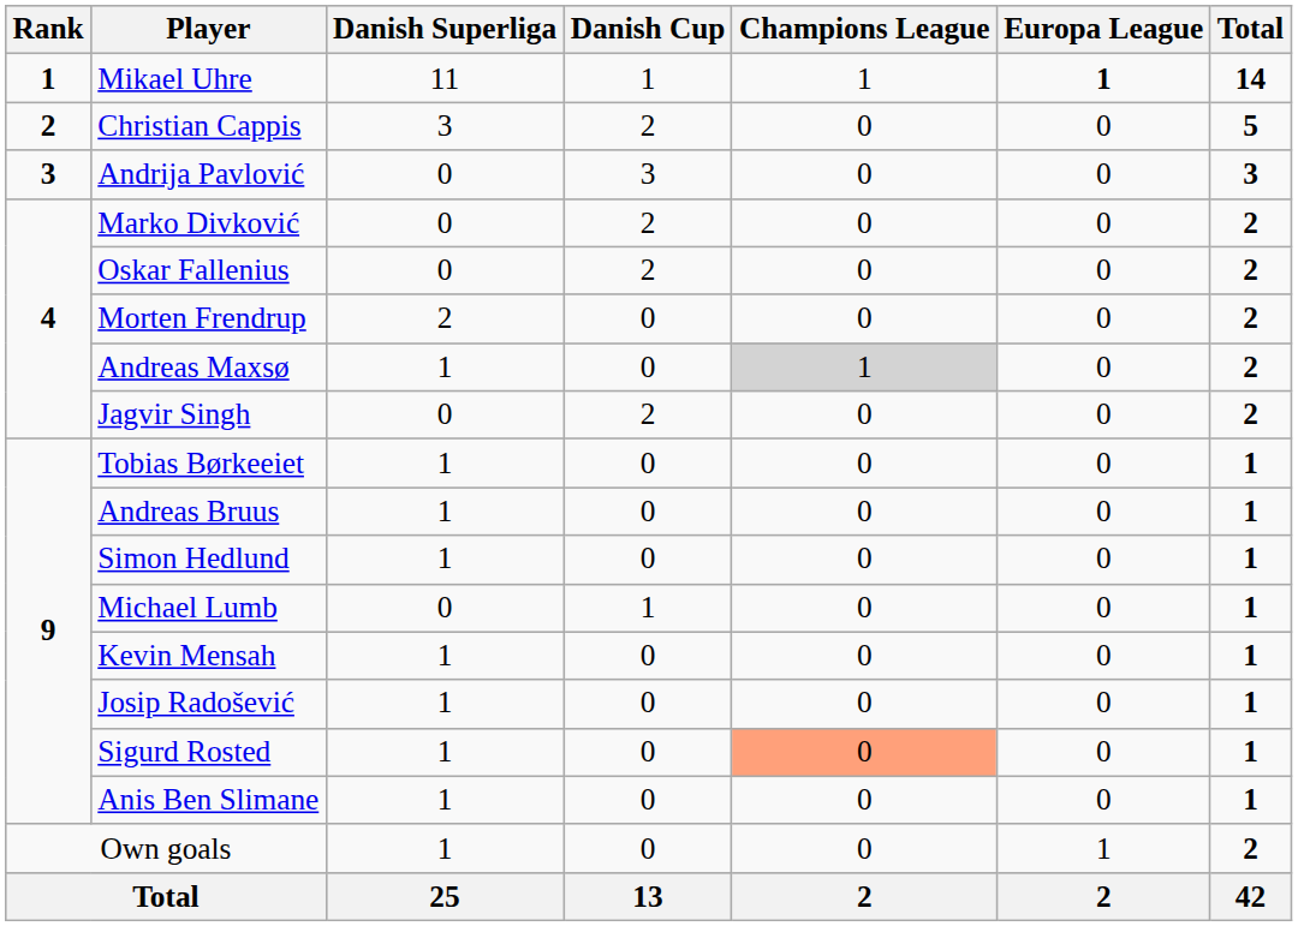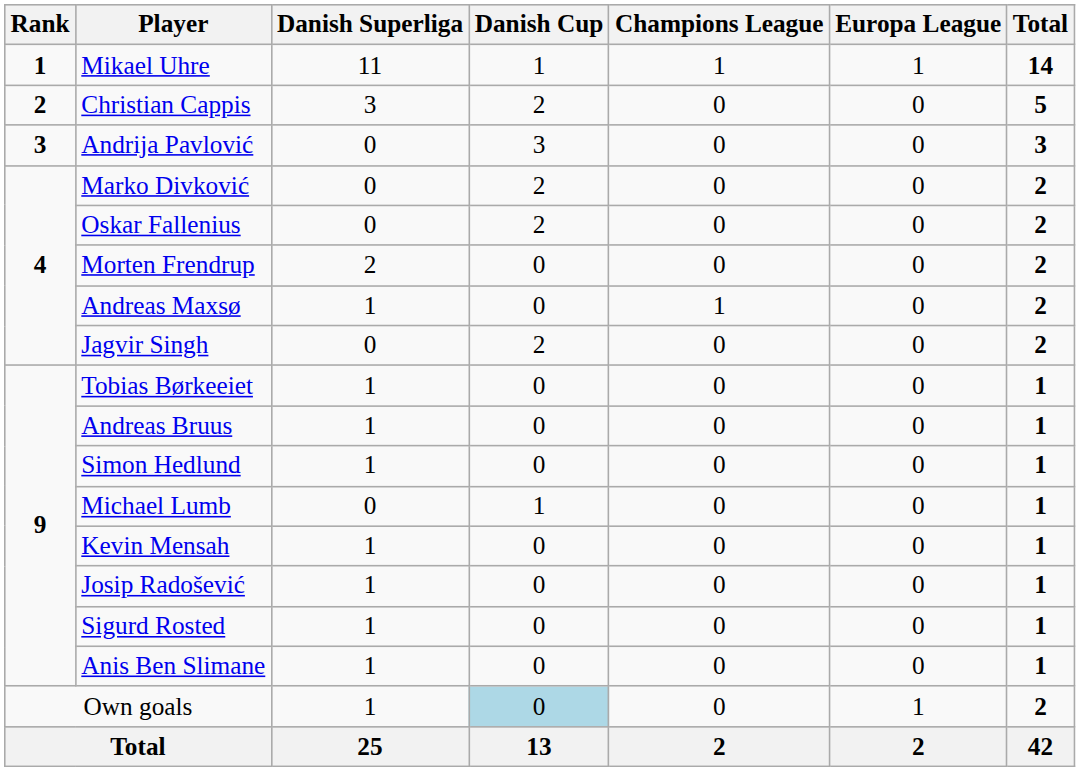Mikael Uhre | Europa League: bold -> normal
Andreas Maxsø | Champions League: lightgrey background -> no background
Sigurd Rosted | Champions League: lightsalmon background -> no background
Own goals | Danish Cup: no background -> lightblue background
